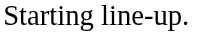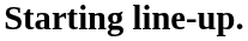row 1 | column 1: normal -> bold
